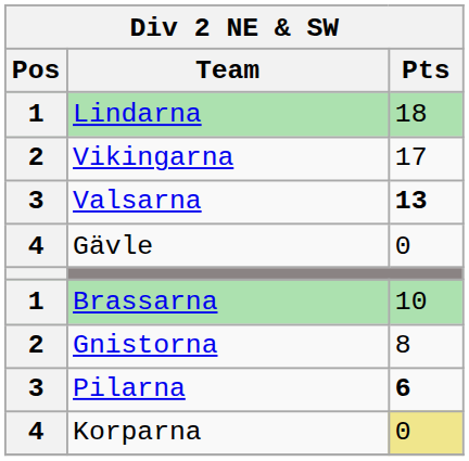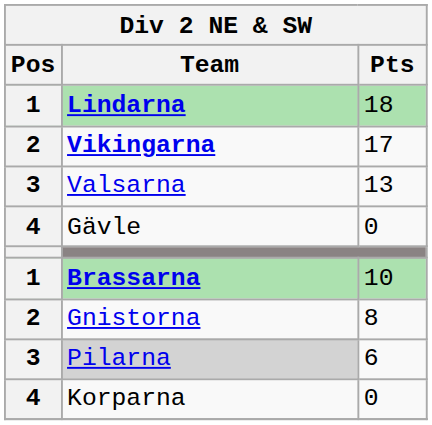Lindarna | Team: normal -> bold
Vikingarna | Team: normal -> bold
Valsarna | Pts: bold -> normal
Brassarna | Team: normal -> bold
Pilarna | Team: no background -> lightgrey background
Pilarna | Pts: bold -> normal
Korparna | Pts: khaki background -> no background
